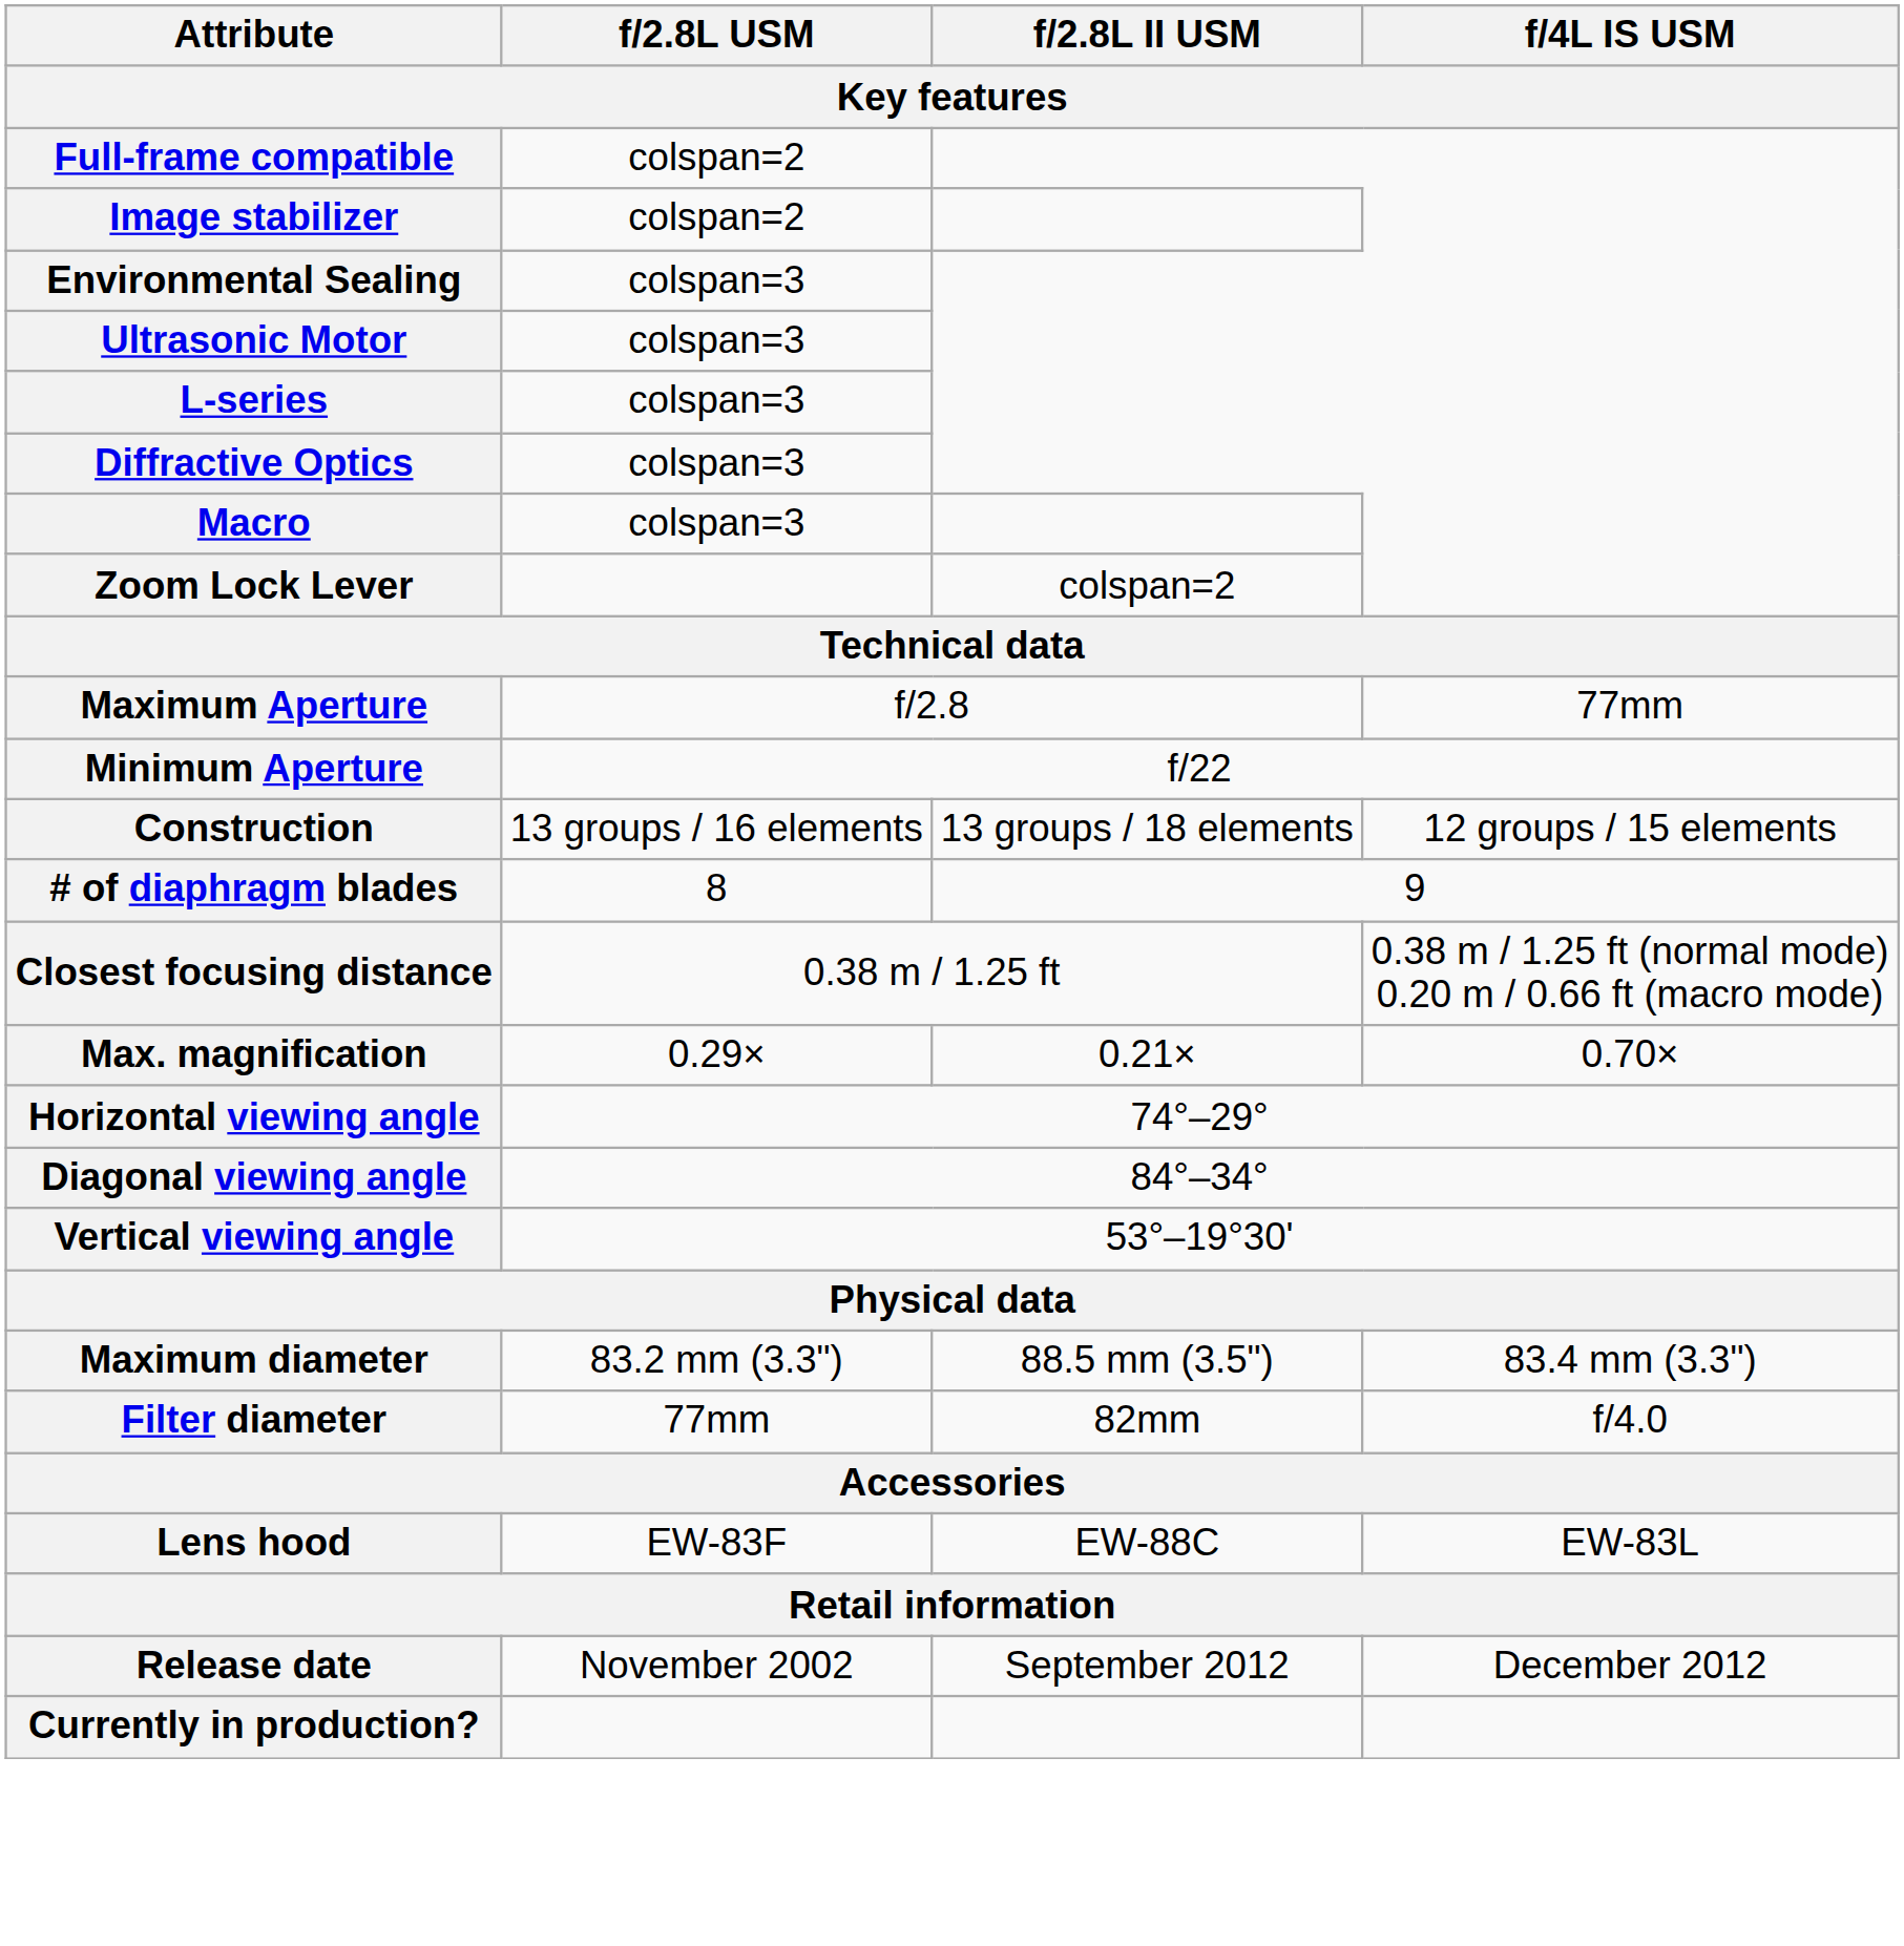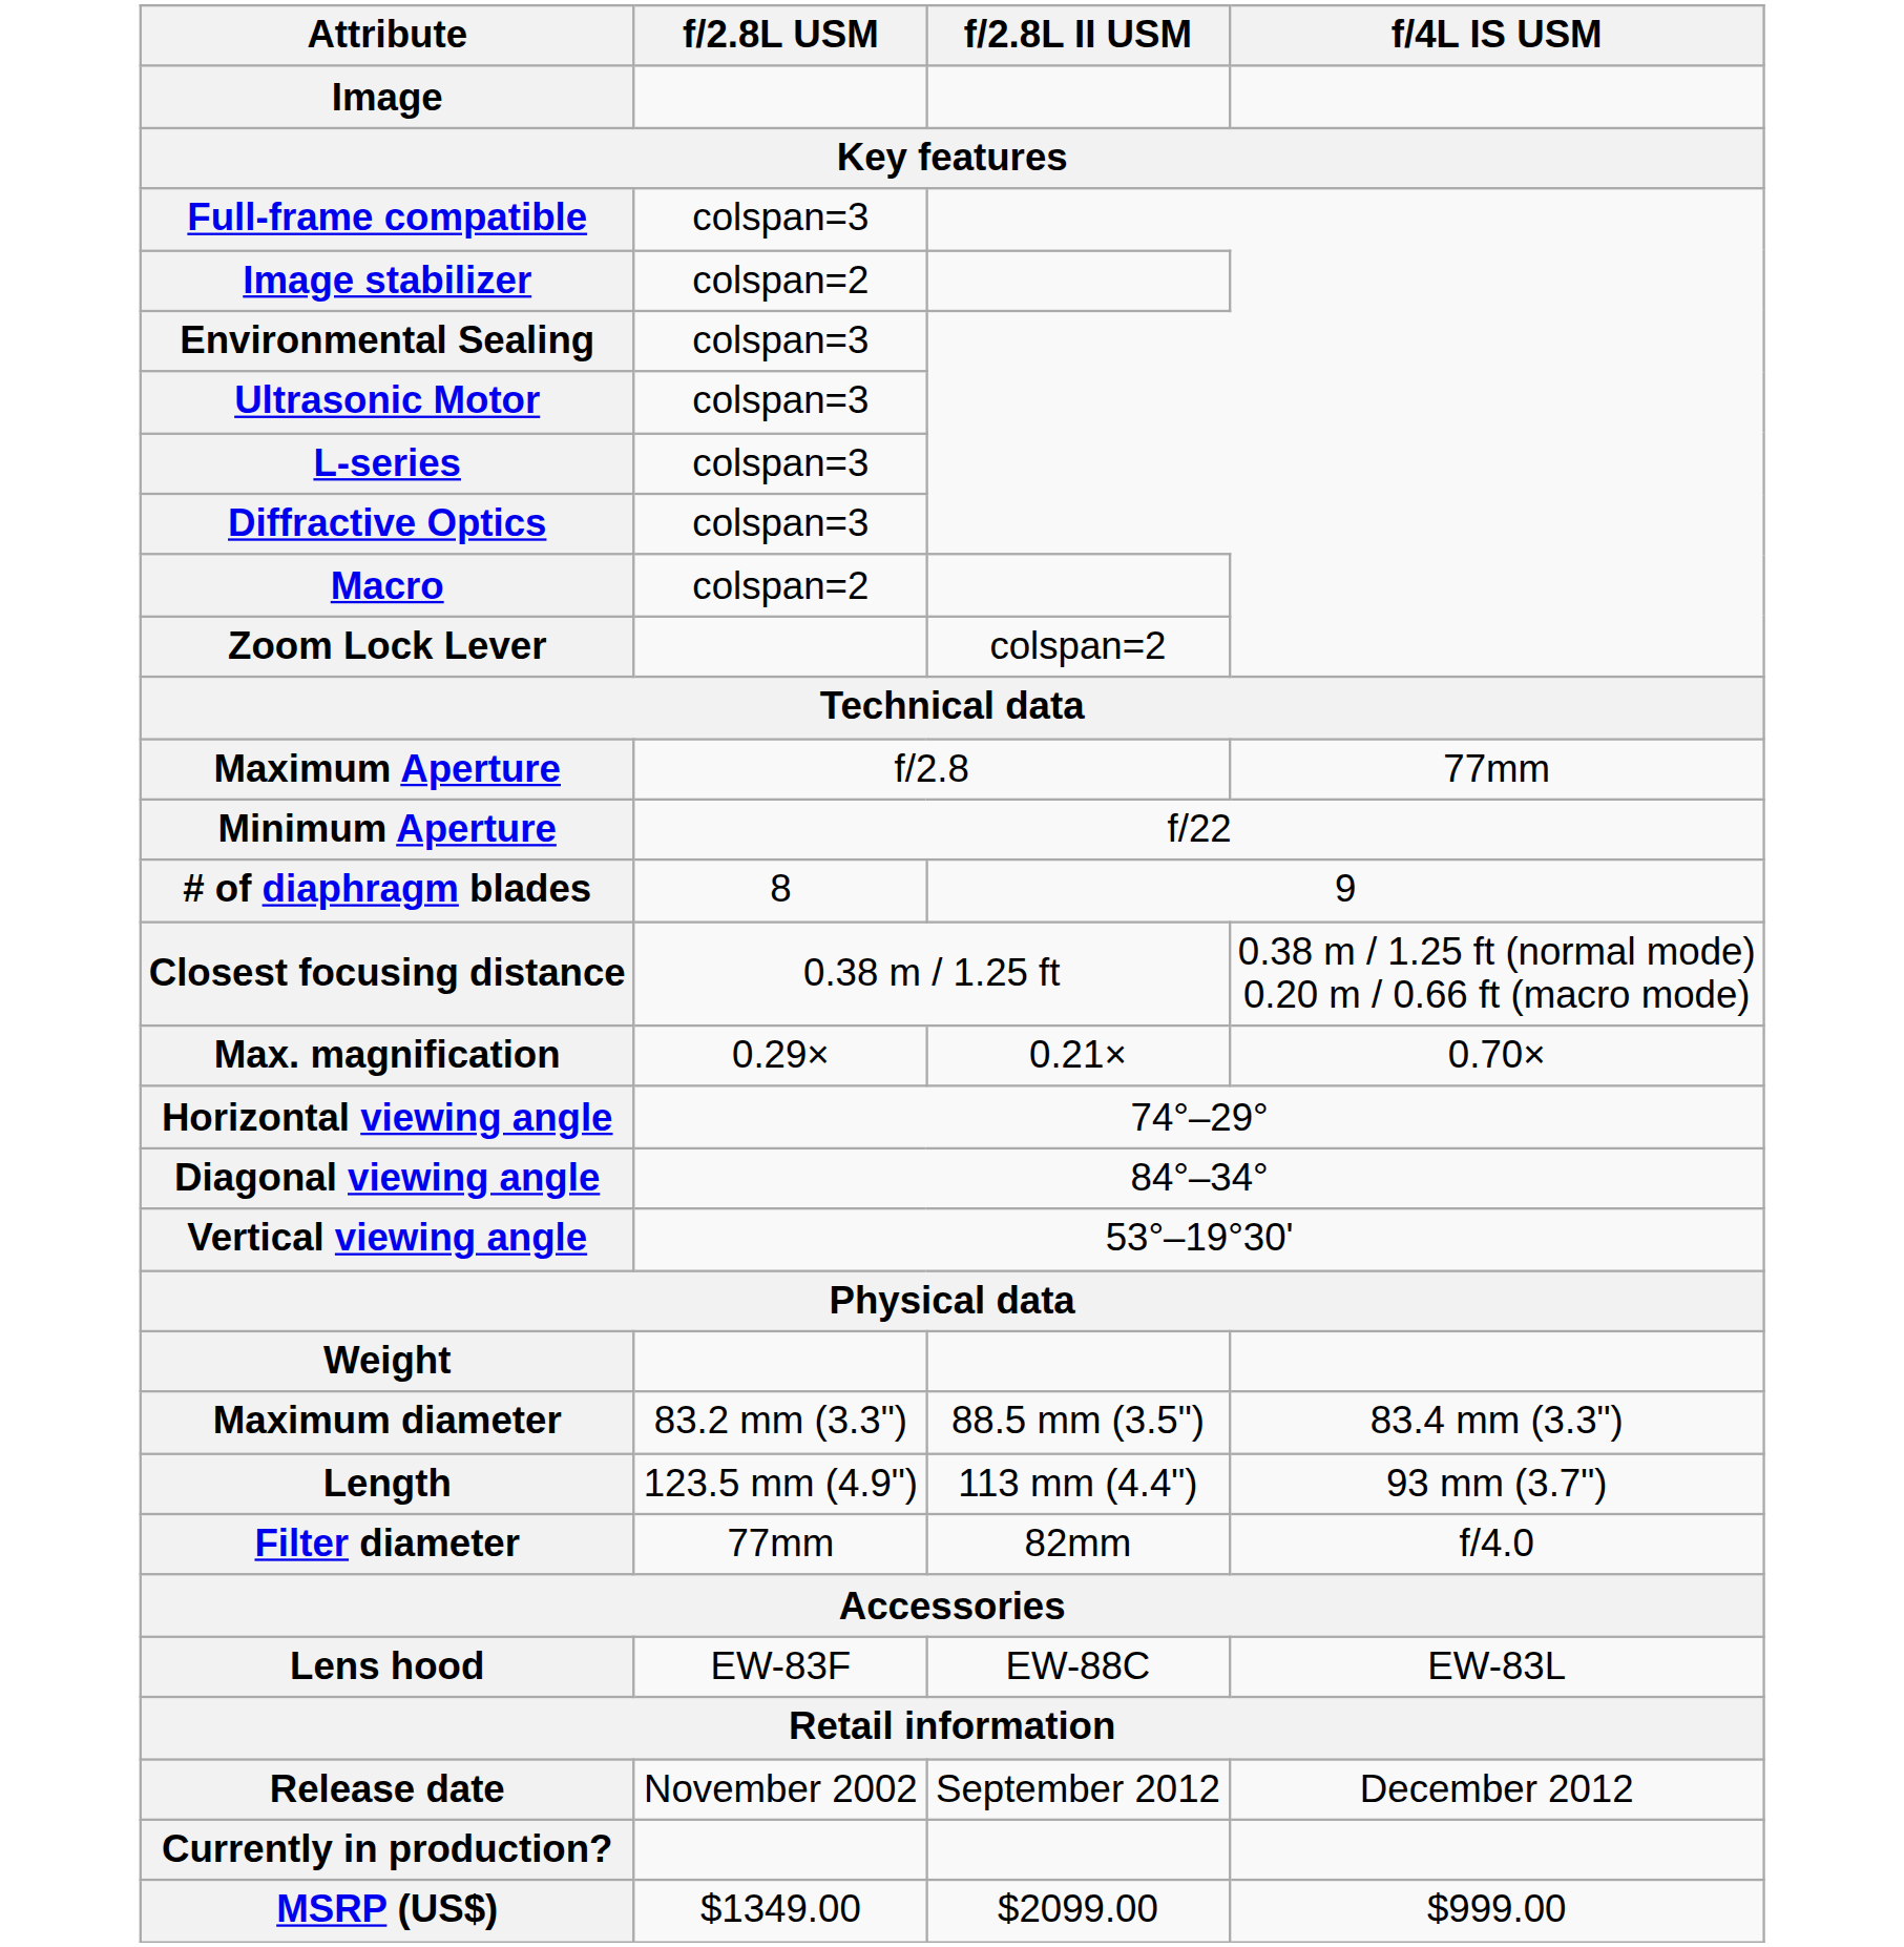+ row: Image
Full-frame compatible | f/2.8L USM: colspan=2 -> colspan=3
Macro | f/2.8L USM: colspan=3 -> colspan=2
- row: Construction | 13 groups / 16 elements | 13 groups / 18 elements | 12 groups / 15 elements
+ row: Weight
+ row: Length | 123.5 mm (4.9") | 113 mm (4.4") | 93 mm (3.7")
+ row: MSRP (US$) | $1349.00 | $2099.00 | $999.00
